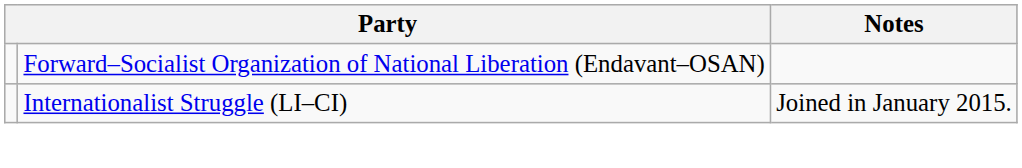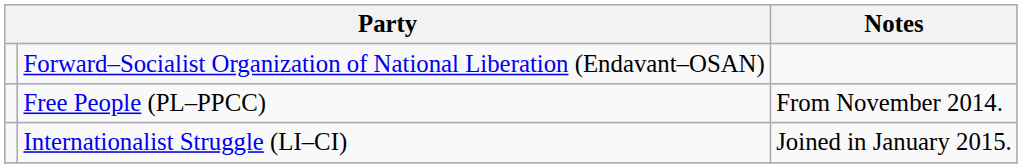+ row: Free People (PL–PPCC) | From November 2014.
